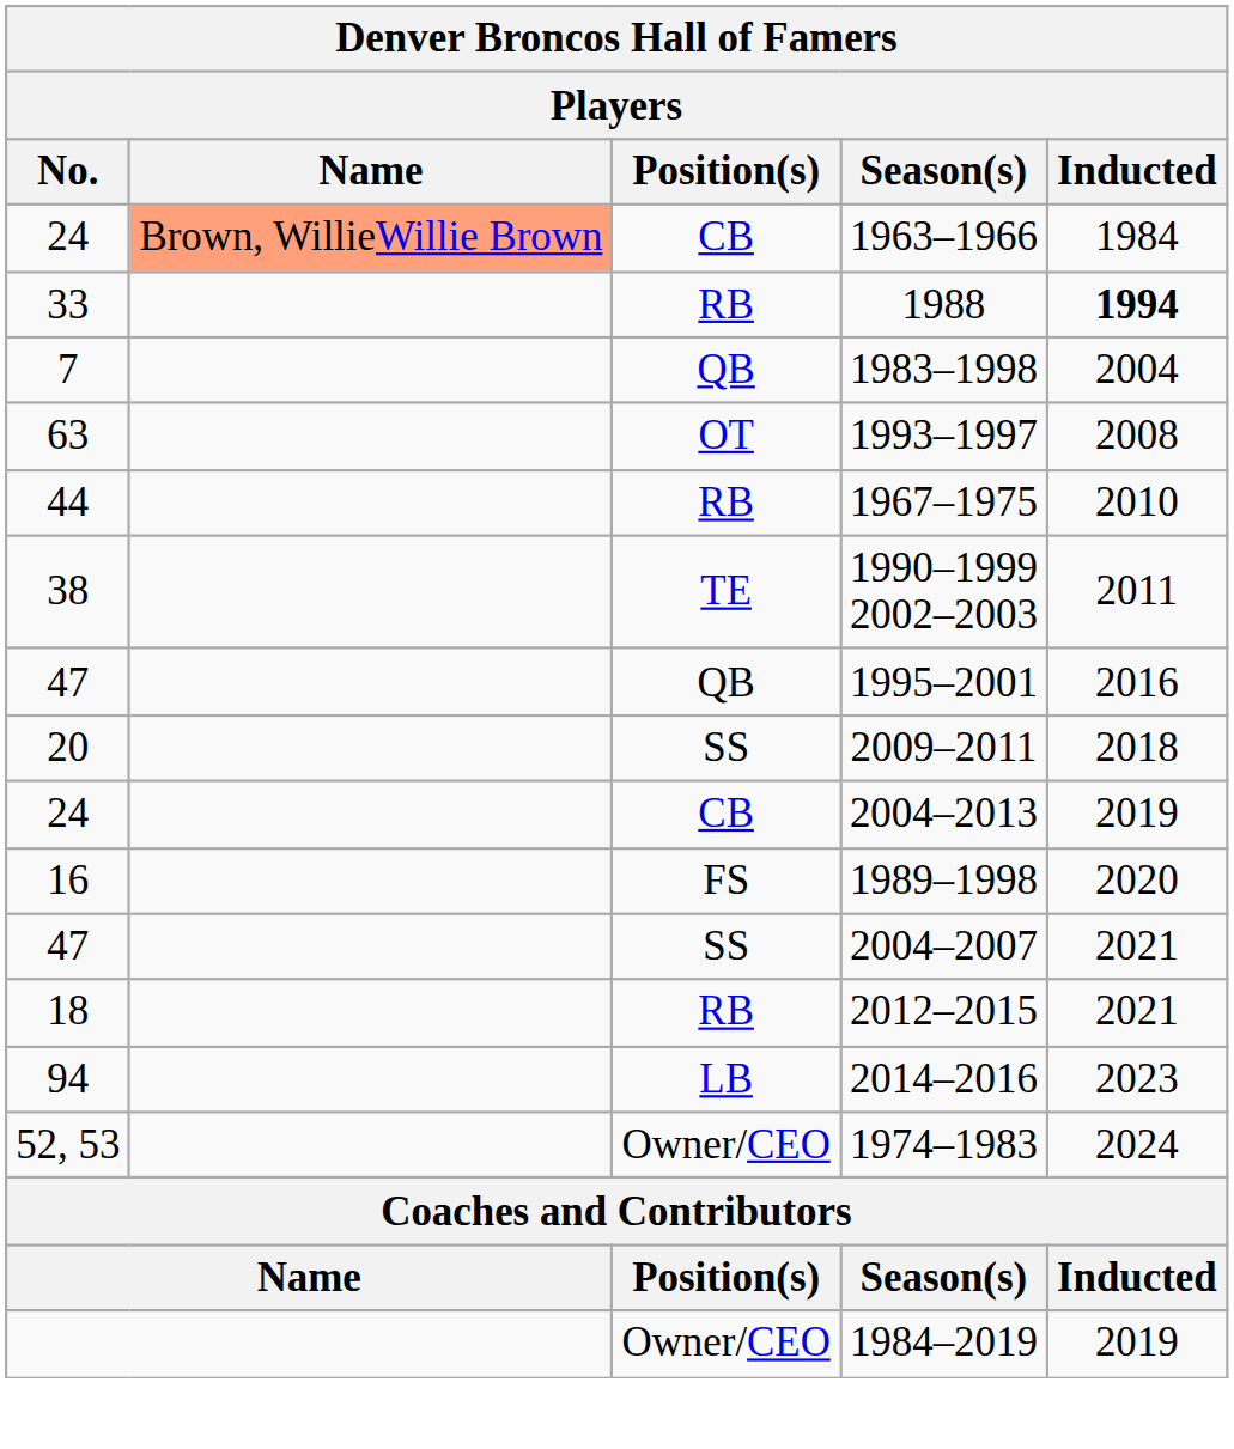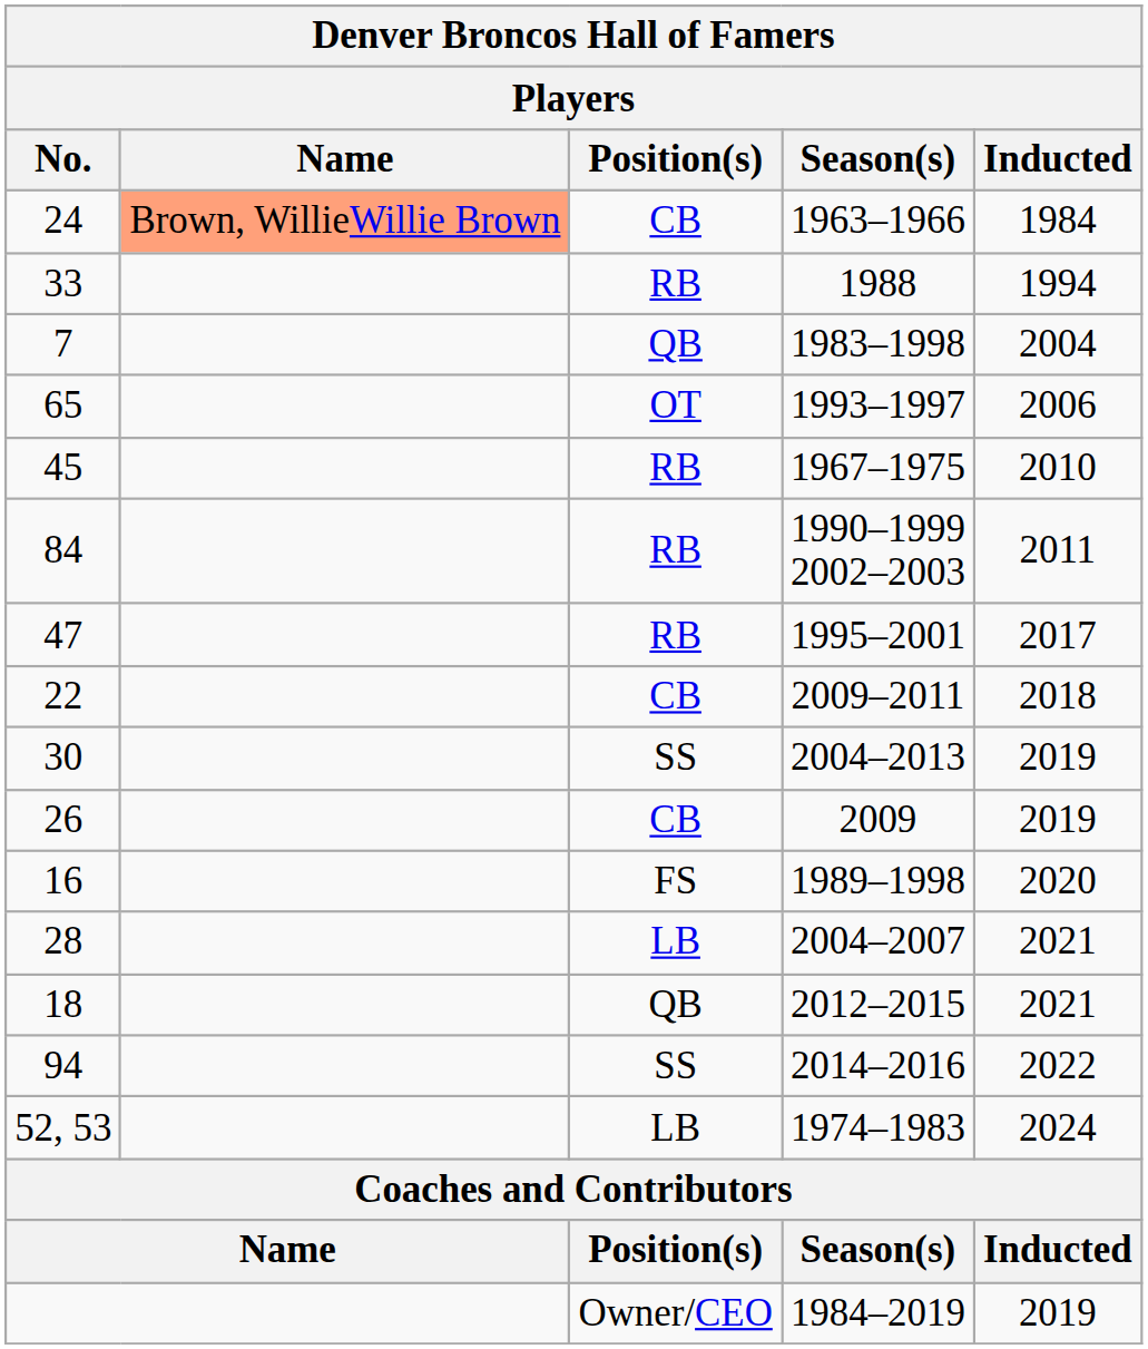1988 | Inducted: bold -> normal
1993–1997 | No.: 63 -> 65
1993–1997 | Inducted: 2008 -> 2006
1967–1975 | No.: 44 -> 45
1990–1999 2002–2003 | No.: 38 -> 84
1990–1999 2002–2003 | Position(s): TE -> RB
1995–2001 | Position(s): QB -> RB
1995–2001 | Inducted: 2016 -> 2017
2009–2011 | No.: 20 -> 22
2009–2011 | Position(s): SS -> CB
2004–2013 | No.: 24 -> 30
2004–2013 | Position(s): CB -> SS
+ row: 26 | CB | 2009 | 2019
2004–2007 | No.: 47 -> 28
2004–2007 | Position(s): SS -> LB
2012–2015 | Position(s): RB -> QB
2014–2016 | Position(s): LB -> SS
2014–2016 | Inducted: 2023 -> 2022
1974–1983 | Position(s): Owner/CEO -> LB
